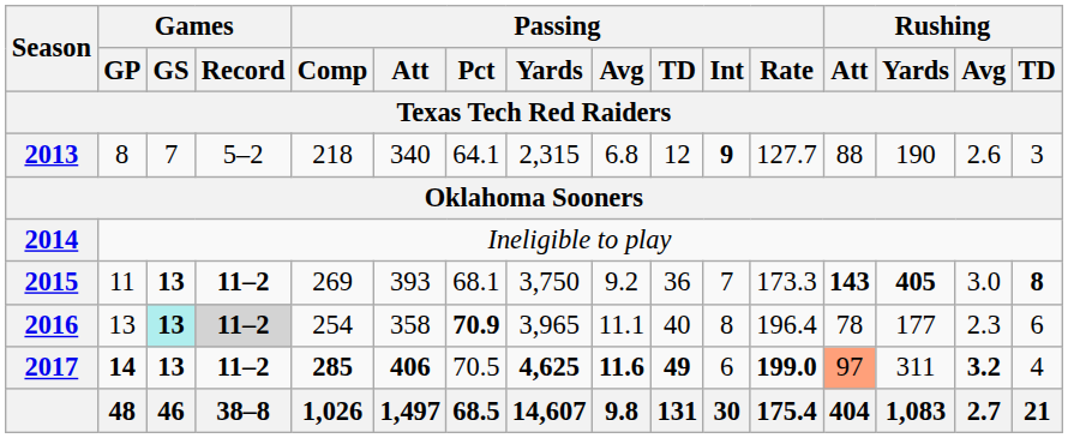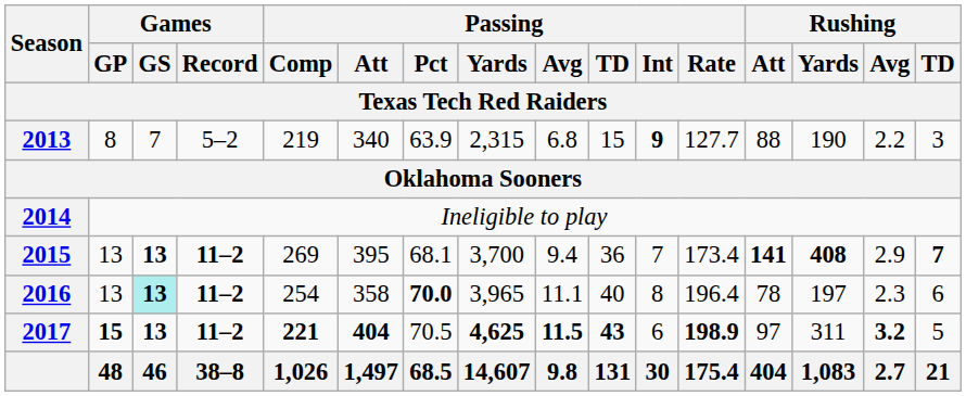2013 | Passing / Comp / Texas Tech Red Raiders: 218 -> 219
2013 | Passing / Pct / Texas Tech Red Raiders: 64.1 -> 63.9
2013 | Passing / TD / Texas Tech Red Raiders: 12 -> 15
2013 | Rushing / Avg / Texas Tech Red Raiders: 2.6 -> 2.2
2015 | Games / GP / Texas Tech Red Raiders: 11 -> 13
2015 | Passing / Att / Texas Tech Red Raiders: 393 -> 395
2015 | Passing / Yards / Texas Tech Red Raiders: 3,750 -> 3,700
2015 | Passing / Avg / Texas Tech Red Raiders: 9.2 -> 9.4
2015 | Passing / Rate / Texas Tech Red Raiders: 173.3 -> 173.4
2015 | Rushing / Att / Texas Tech Red Raiders: 143 -> 141
2015 | Rushing / Yards / Texas Tech Red Raiders: 405 -> 408
2015 | Rushing / Avg / Texas Tech Red Raiders: 3.0 -> 2.9
2015 | Rushing / TD / Texas Tech Red Raiders: 8 -> 7
2016 | Games / Record / Texas Tech Red Raiders: lightgrey background -> no background
2016 | Passing / Pct / Texas Tech Red Raiders: 70.9 -> 70.0
2016 | Rushing / Yards / Texas Tech Red Raiders: 177 -> 197
2017 | Games / GP / Texas Tech Red Raiders: 14 -> 15
2017 | Passing / Comp / Texas Tech Red Raiders: 285 -> 221
2017 | Passing / Att / Texas Tech Red Raiders: 406 -> 404
2017 | Passing / Avg / Texas Tech Red Raiders: 11.6 -> 11.5
2017 | Passing / TD / Texas Tech Red Raiders: 49 -> 43
2017 | Passing / Rate / Texas Tech Red Raiders: 199.0 -> 198.9
2017 | Rushing / Att / Texas Tech Red Raiders: lightsalmon background -> no background
2017 | Rushing / TD / Texas Tech Red Raiders: 4 -> 5
